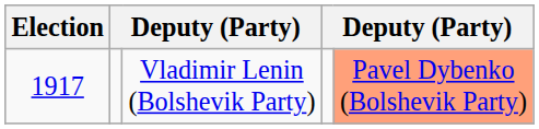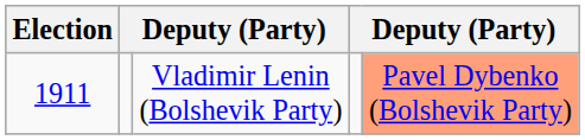Vladimir Lenin (Bolshevik Party) | Election: 1917 -> 1911
